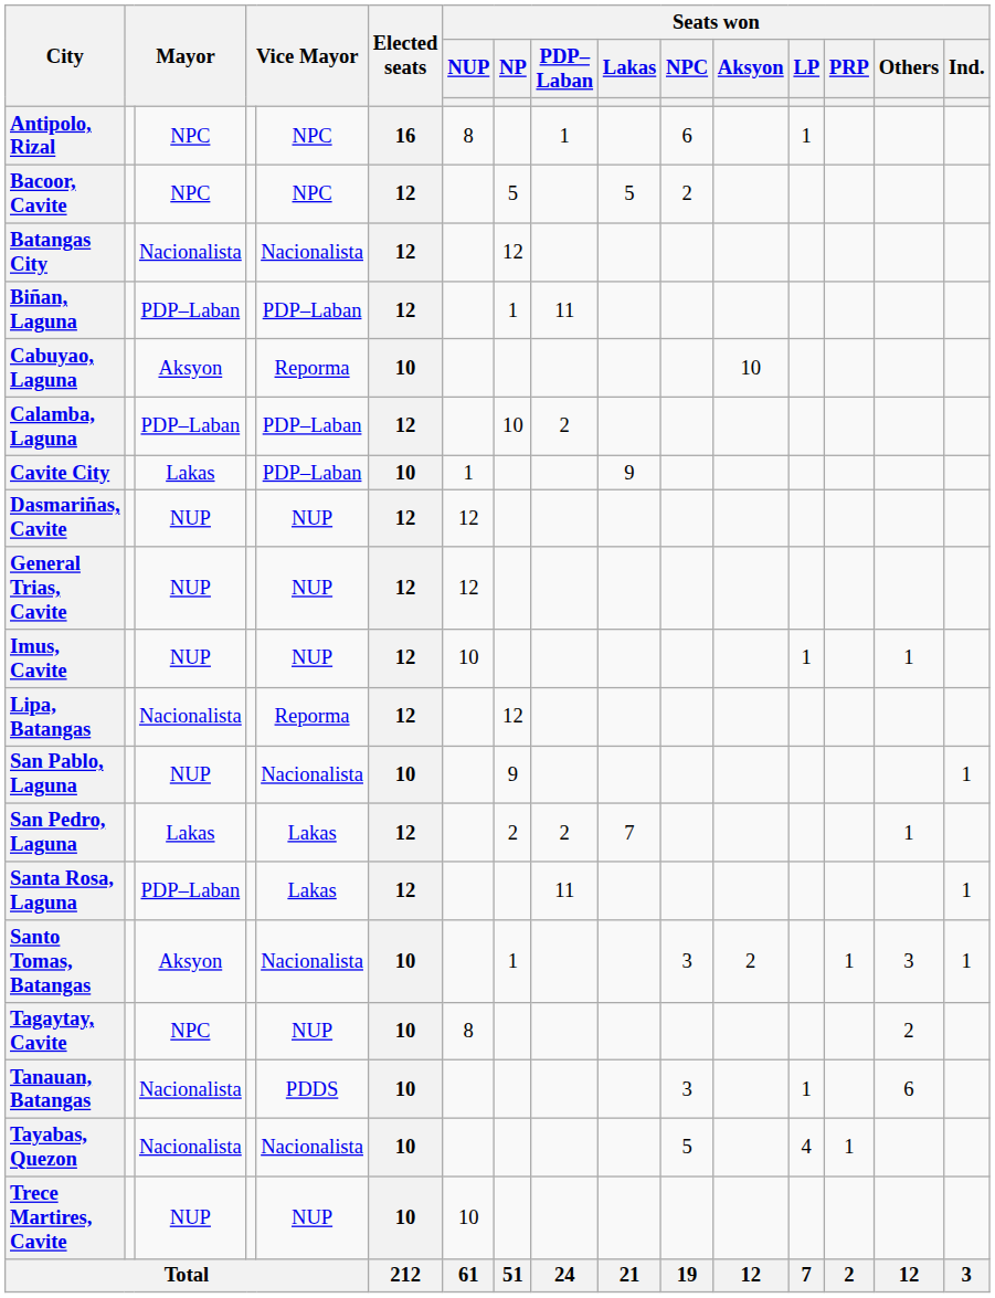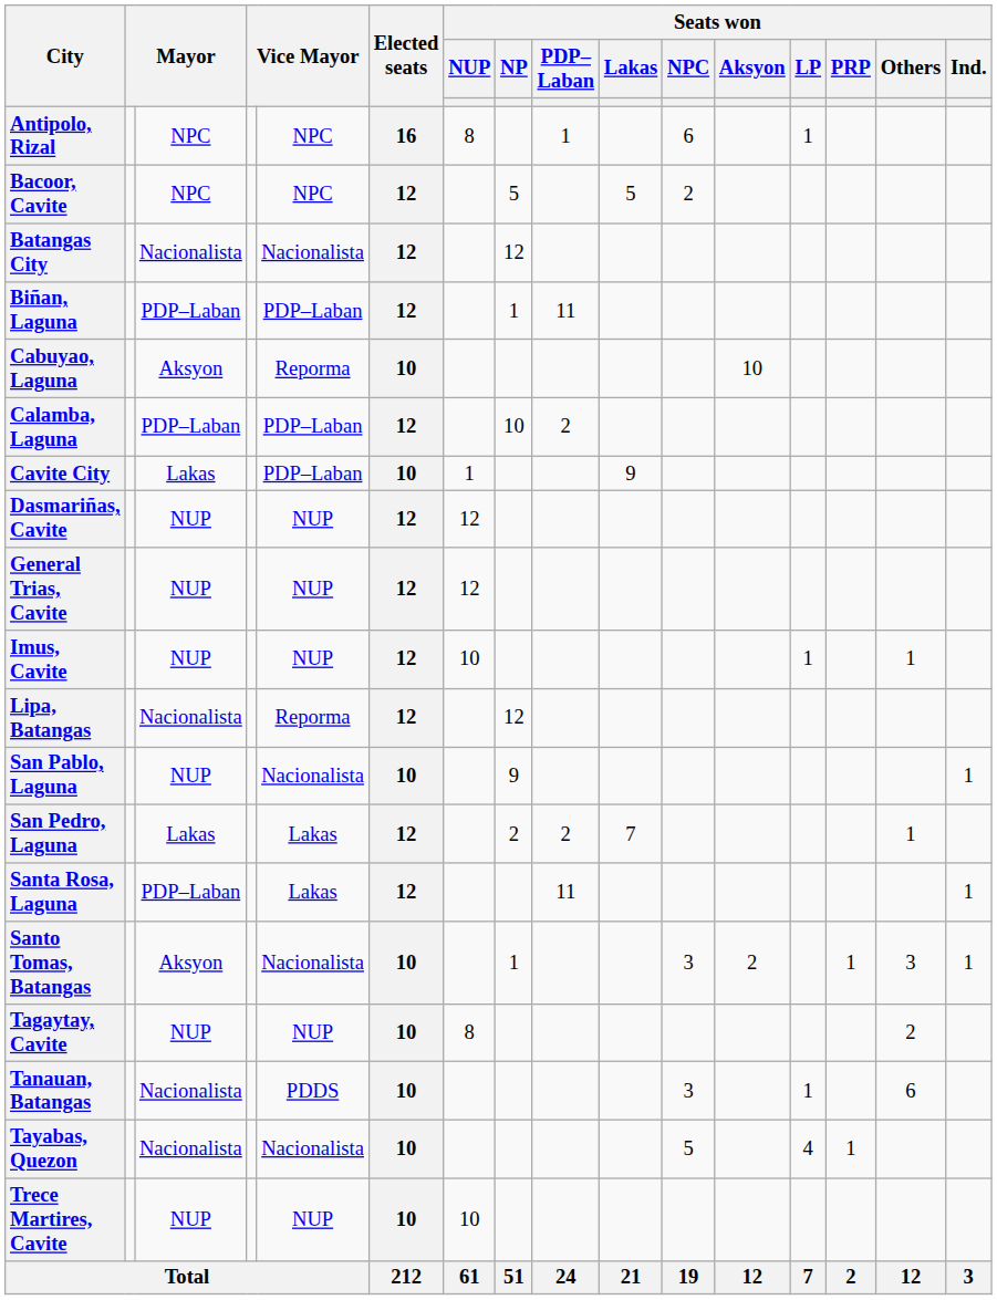Tagaytay, Cavite | column 3: NPC -> NUP
